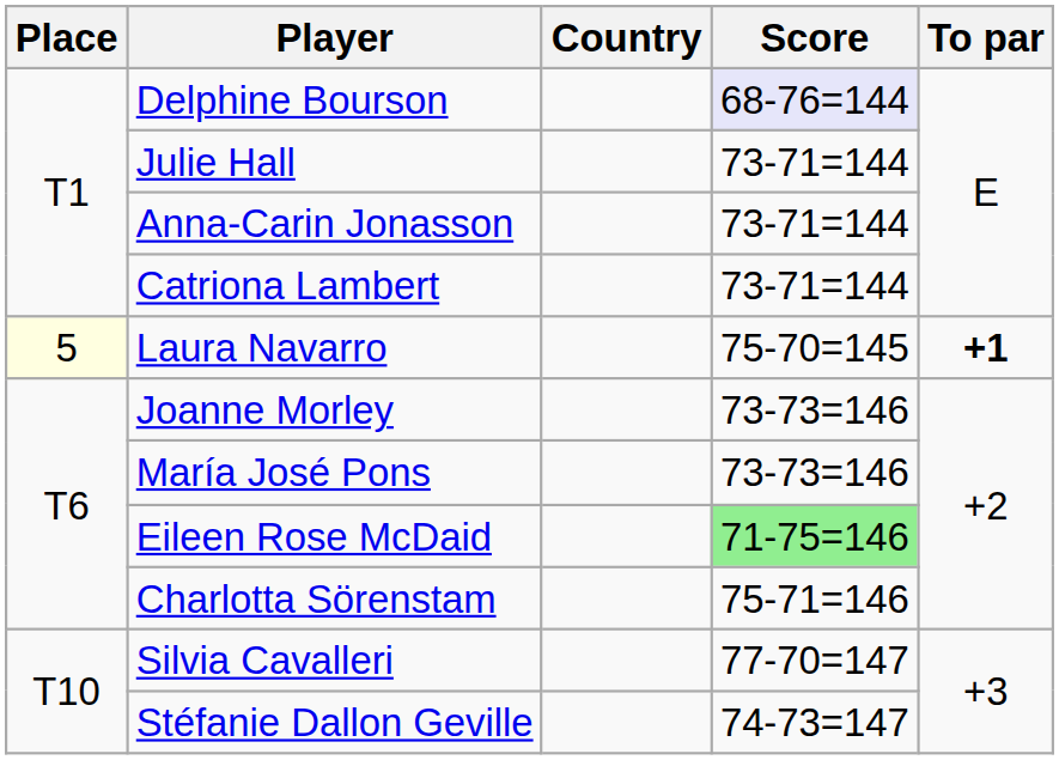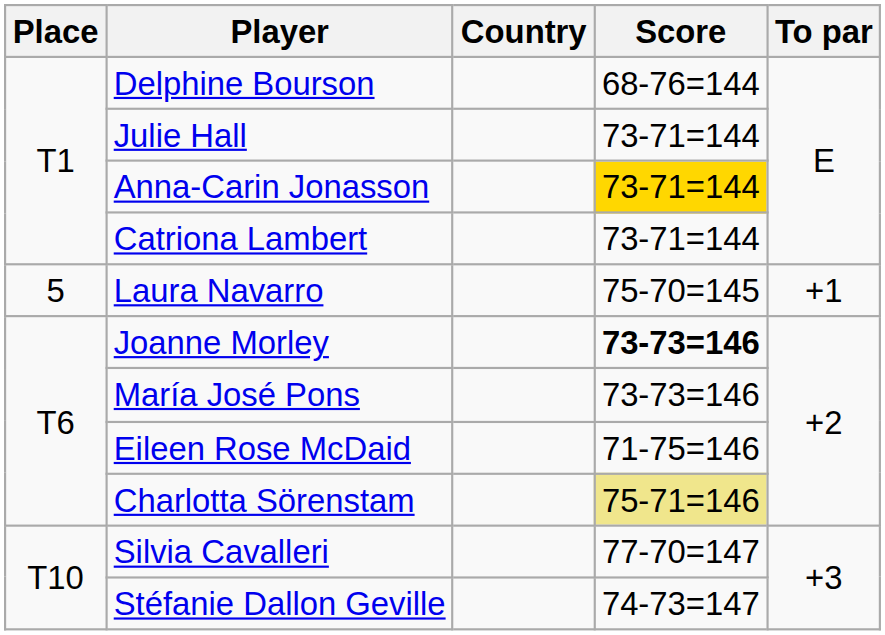Delphine Bourson | Score: lavender background -> no background
Anna-Carin Jonasson | Score: no background -> gold background
Laura Navarro | Place: lightyellow background -> no background
Laura Navarro | To par: bold -> normal
Joanne Morley | Score: normal -> bold
Eileen Rose McDaid | Score: lightgreen background -> no background
Charlotta Sörenstam | Score: no background -> khaki background
